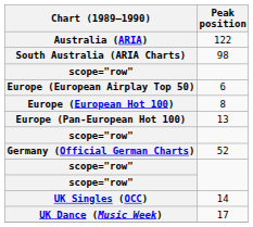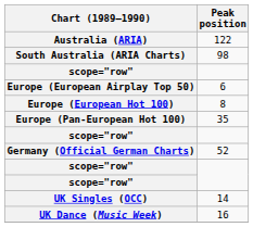Europe (Pan-European Hot 100) | Peak position: 13 -> 35
UK Dance (Music Week) | Peak position: 17 -> 16
